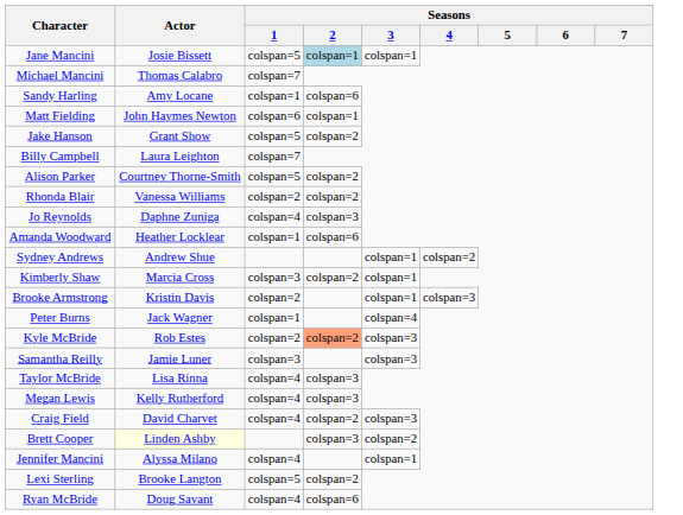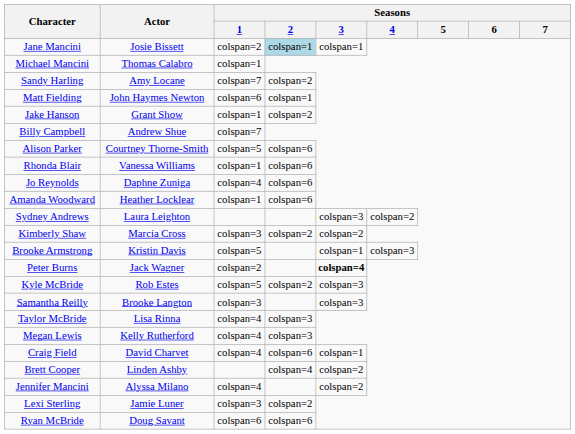Jane Mancini | Seasons / 1: colspan=5 -> colspan=2
Michael Mancini | Seasons / 1: colspan=7 -> colspan=1
Sandy Harling | Seasons / 1: colspan=1 -> colspan=7
Sandy Harling | Seasons / 2: colspan=6 -> colspan=2
Jake Hanson | Seasons / 1: colspan=5 -> colspan=1
Billy Campbell | Actor: Laura Leighton -> Andrew Shue
Alison Parker | Seasons / 2: colspan=2 -> colspan=6
Rhonda Blair | Seasons / 1: colspan=2 -> colspan=1
Rhonda Blair | Seasons / 2: colspan=2 -> colspan=6
Jo Reynolds | Seasons / 2: colspan=3 -> colspan=6
Sydney Andrews | Actor: Andrew Shue -> Laura Leighton
Sydney Andrews | Seasons / 3: colspan=1 -> colspan=3
Kimberly Shaw | Seasons / 3: colspan=1 -> colspan=2
Brooke Armstrong | Seasons / 1: colspan=2 -> colspan=5
Peter Burns | Seasons / 1: colspan=1 -> colspan=2
Peter Burns | Seasons / 3: normal -> bold
Kyle McBride | Seasons / 1: colspan=2 -> colspan=5
Kyle McBride | Seasons / 2: lightsalmon background -> no background
Samantha Reilly | Actor: Jamie Luner -> Brooke Langton
Craig Field | Seasons / 2: colspan=2 -> colspan=6
Craig Field | Seasons / 3: colspan=3 -> colspan=1
Brett Cooper | Actor: lightyellow background -> no background
Brett Cooper | Seasons / 2: colspan=3 -> colspan=4
Jennifer Mancini | Seasons / 3: colspan=1 -> colspan=2
Lexi Sterling | Actor: Brooke Langton -> Jamie Luner
Lexi Sterling | Seasons / 1: colspan=5 -> colspan=3
Ryan McBride | Seasons / 1: colspan=4 -> colspan=6
